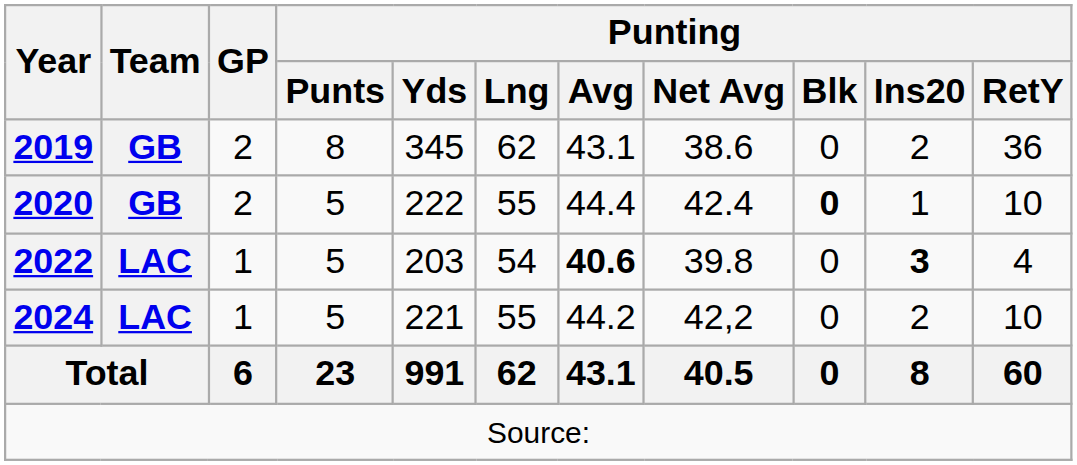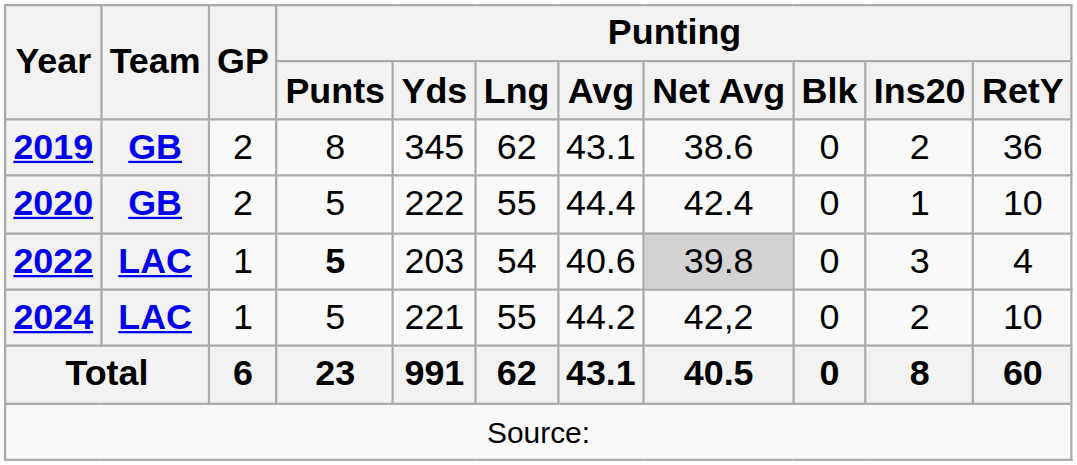2020 | Punting / Blk: bold -> normal
2022 | Punting / Punts: normal -> bold
2022 | Punting / Avg: bold -> normal
2022 | Punting / Net Avg: no background -> lightgrey background
2022 | Punting / Ins20: bold -> normal
